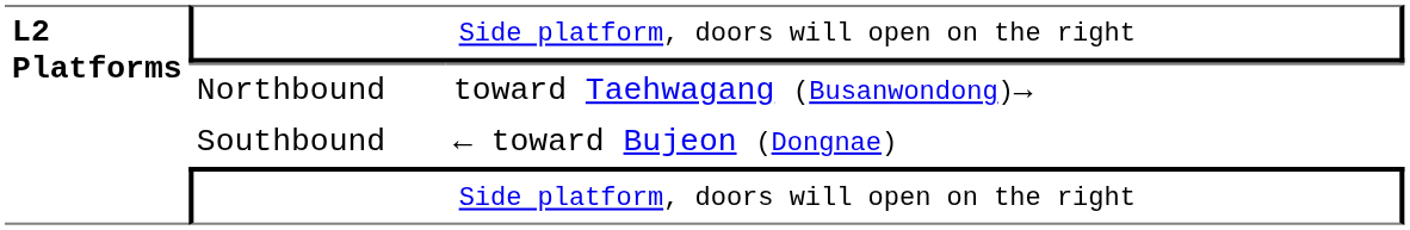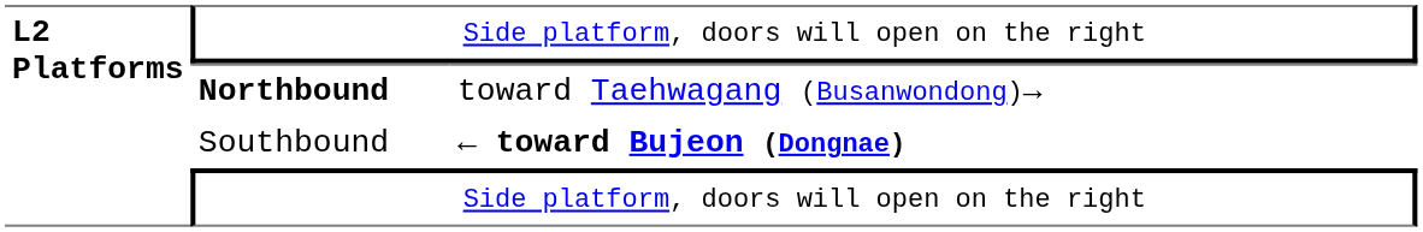Northbound | column 2: normal -> bold
Southbound | column 3: normal -> bold
